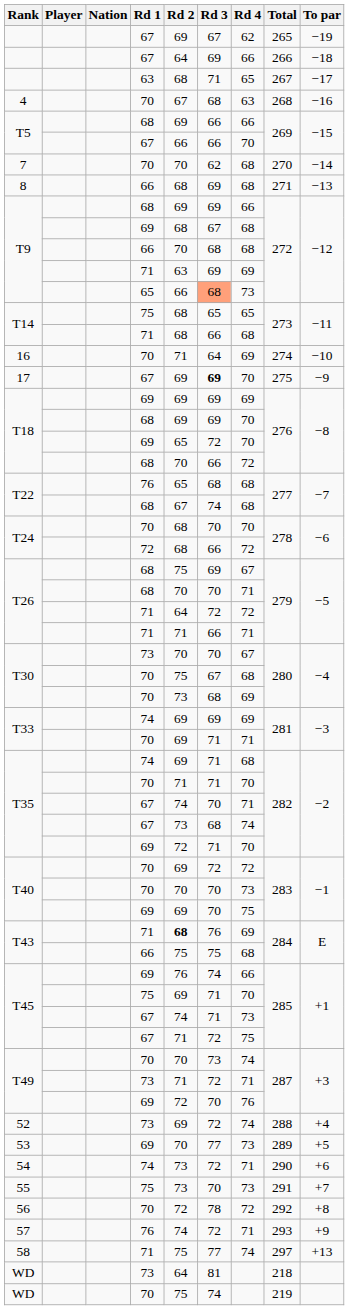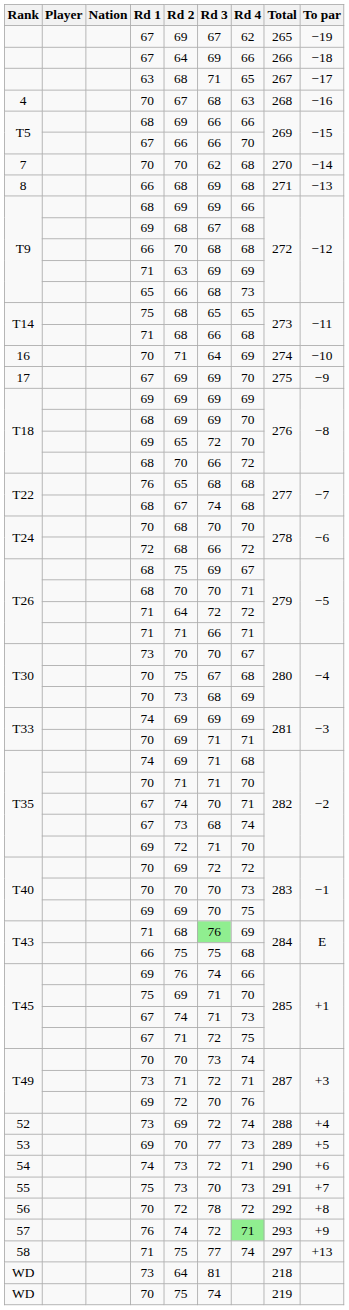T9 / 65 | Rd 3: lightsalmon background -> no background
17 | Rd 3: bold -> normal
T43 / 71 | Rd 2: bold -> normal
T43 / 71 | Rd 3: no background -> lightgreen background
57 | Rd 4: no background -> lightgreen background
